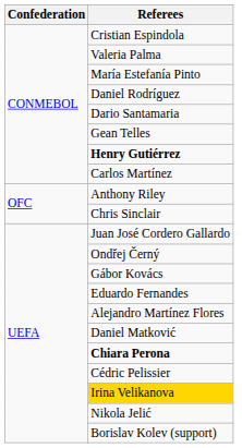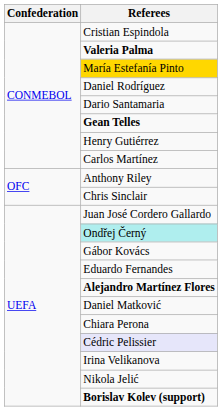Valeria Palma | Referees: normal -> bold
María Estefanía Pinto | Referees: no background -> gold background
Gean Telles | Referees: normal -> bold
Henry Gutiérrez | Referees: bold -> normal
Ondřej Černý | Referees: no background -> paleturquoise background
Alejandro Martínez Flores | Referees: normal -> bold
Chiara Perona | Referees: bold -> normal
Cédric Pelissier | Referees: no background -> lavender background
Irina Velikanova | Referees: gold background -> no background
Borislav Kolev (support) | Referees: normal -> bold
